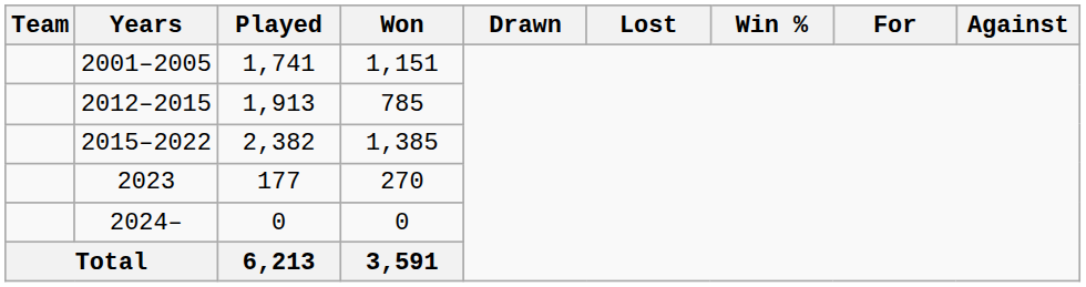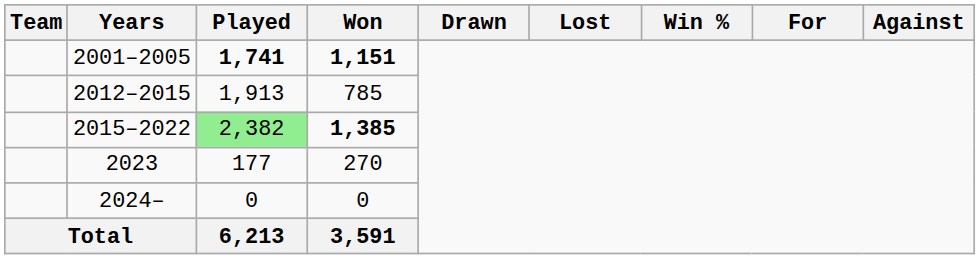2001–2005 | Played: normal -> bold
2001–2005 | Won: normal -> bold
2015–2022 | Played: no background -> lightgreen background
2015–2022 | Won: normal -> bold
